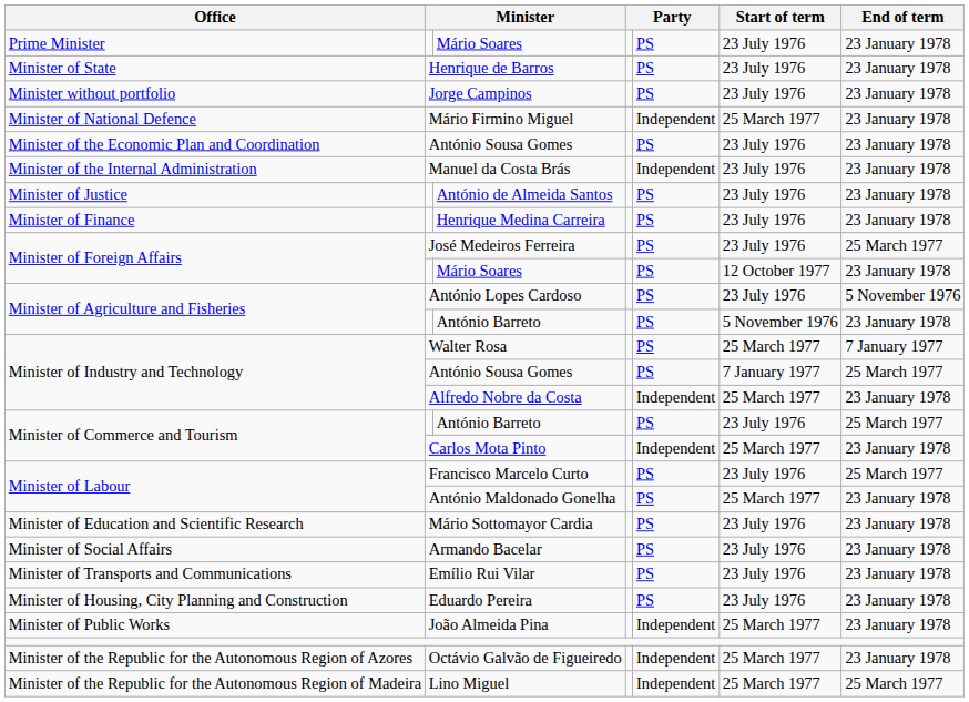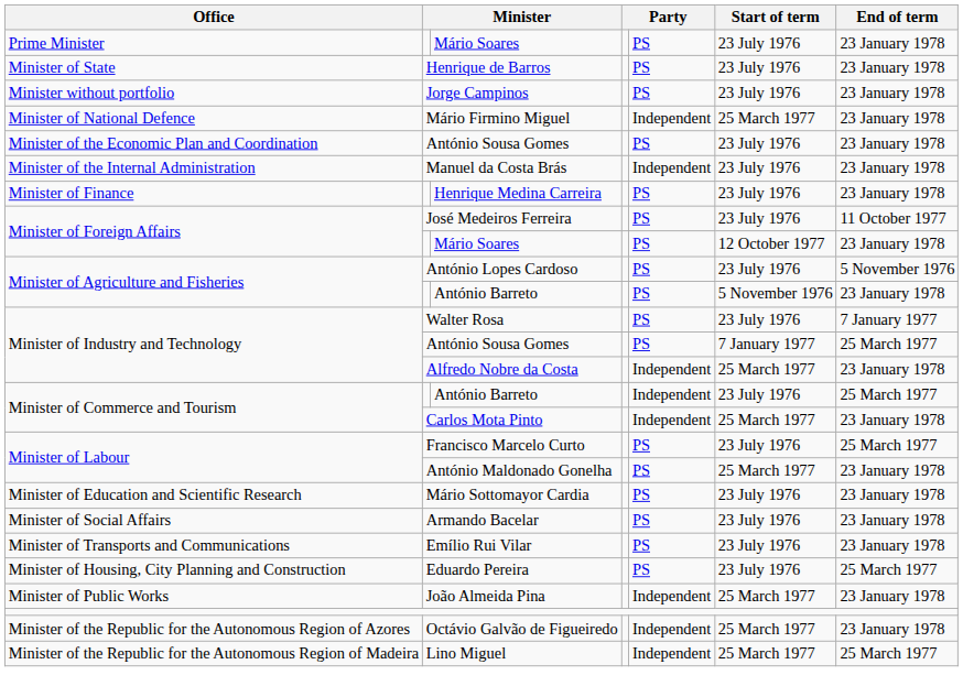- row: Minister of Justice | António de Almeida Santos | PS | 23 July 1976 | 23 January 1978
José Medeiros Ferreira | End of term: 25 March 1977 -> 11 October 1977
Walter Rosa | Start of term: 25 March 1977 -> 23 July 1976
Minister of Commerce and Tourism / António Barreto | column 5: PS -> Independent
Eduardo Pereira | End of term: 23 January 1978 -> 25 March 1977
